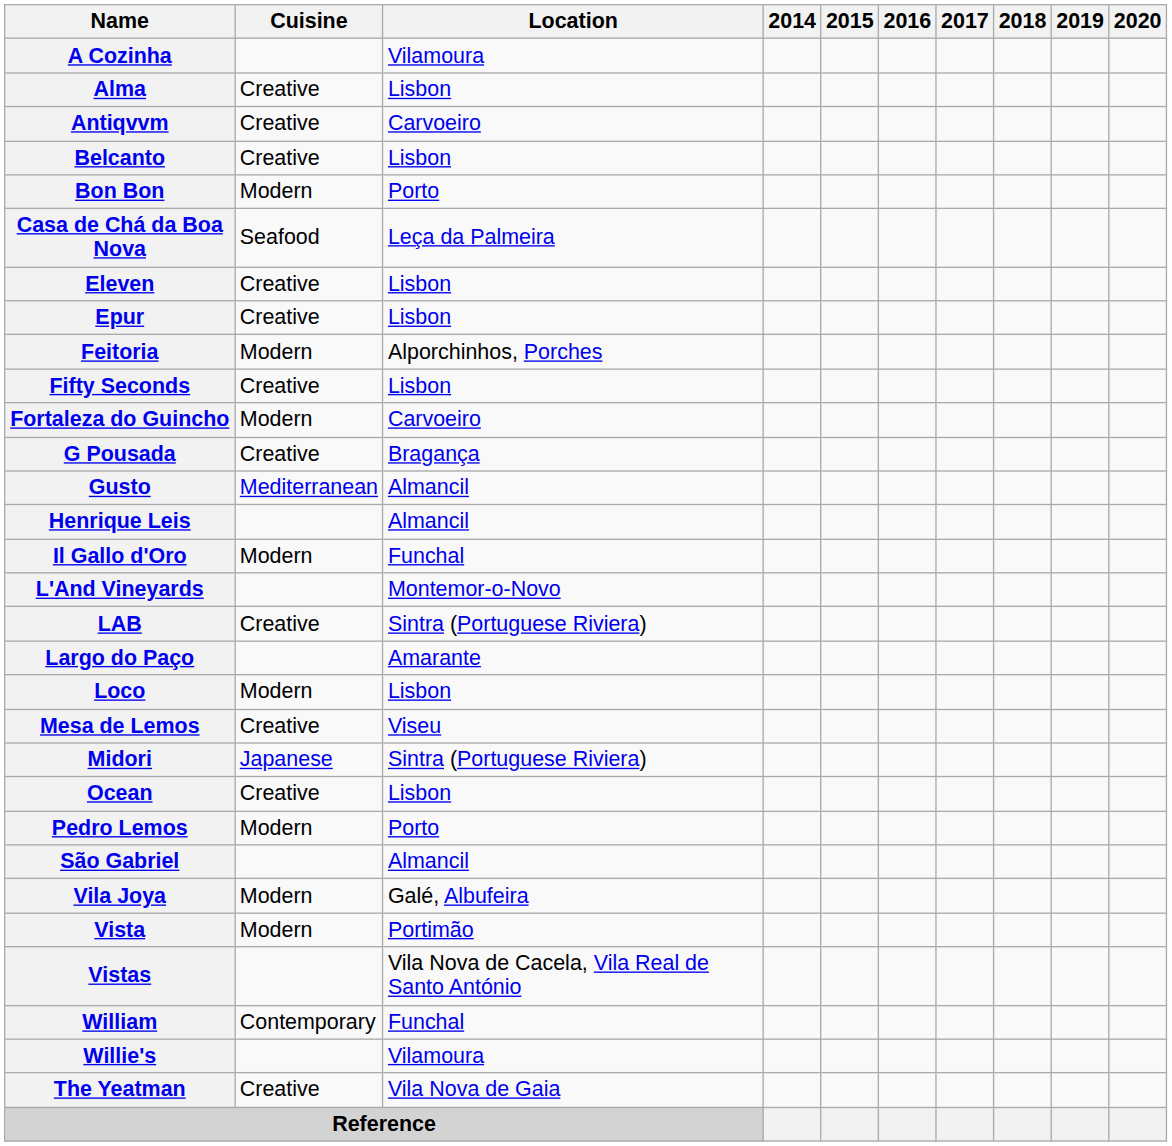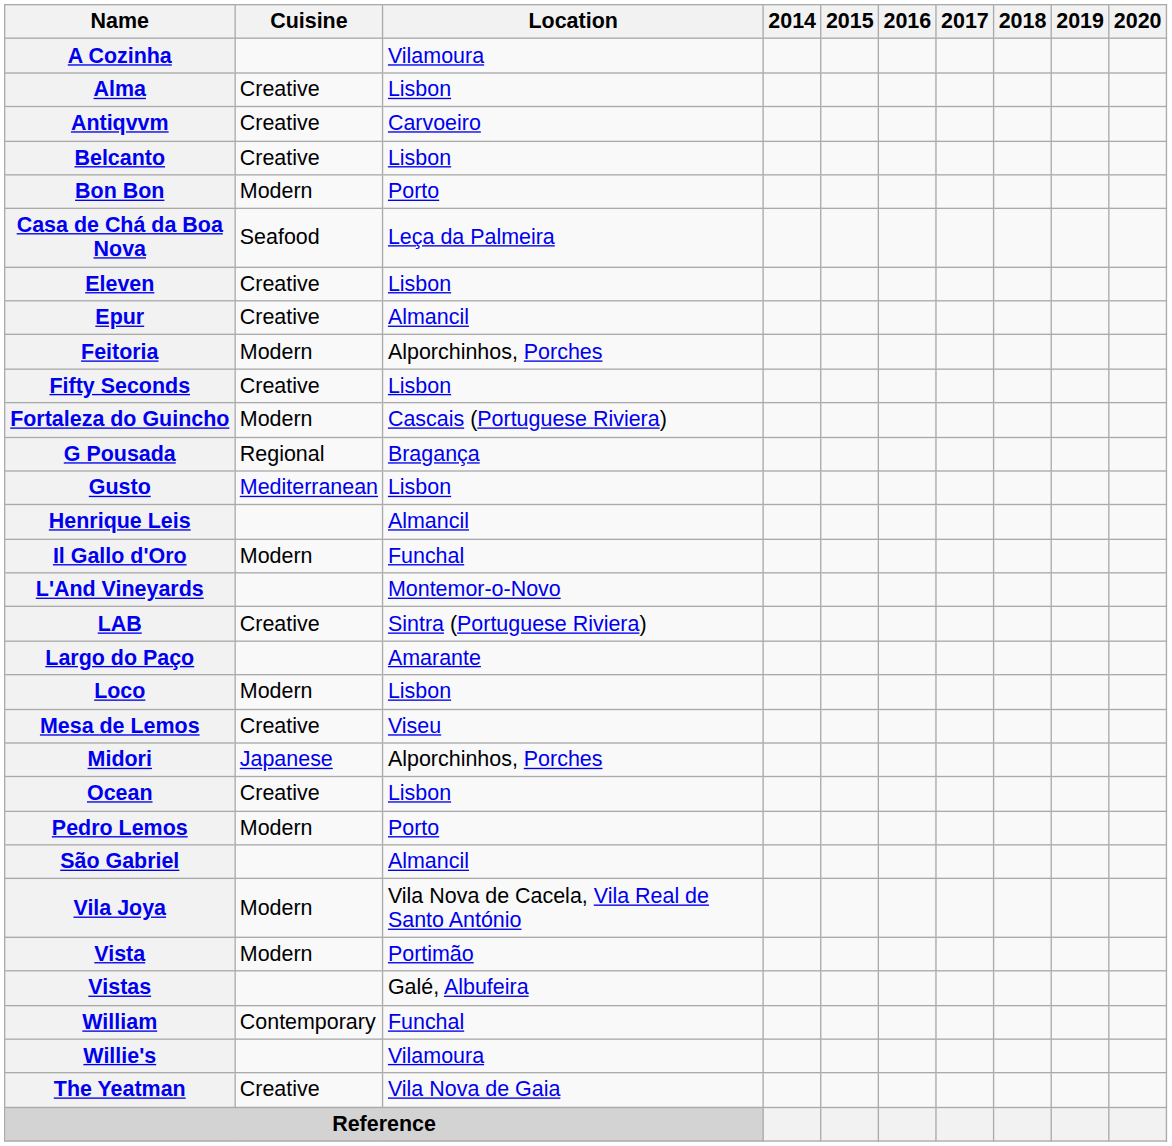Epur | Location: Lisbon -> Almancil
Fortaleza do Guincho | Location: Carvoeiro -> Cascais (Portuguese Riviera)
G Pousada | Cuisine: Creative -> Regional
Gusto | Location: Almancil -> Lisbon
Midori | Location: Sintra (Portuguese Riviera) -> Alporchinhos, Porches
Vila Joya | Location: Galé, Albufeira -> Vila Nova de Cacela, Vila Real de Santo António
Vistas | Location: Vila Nova de Cacela, Vila Real de Santo António -> Galé, Albufeira
